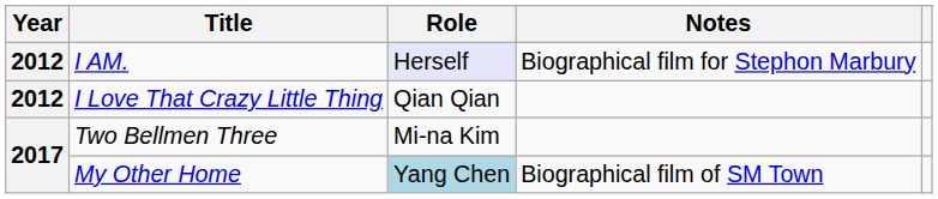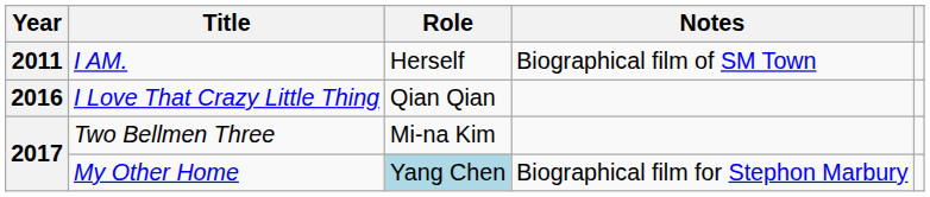I AM. | Year: 2012 -> 2011
I AM. | Role: lavender background -> no background
I AM. | Notes: Biographical film for Stephon Marbury -> Biographical film of SM Town
I Love That Crazy Little Thing | Year: 2012 -> 2016
My Other Home | Notes: Biographical film of SM Town -> Biographical film for Stephon Marbury
